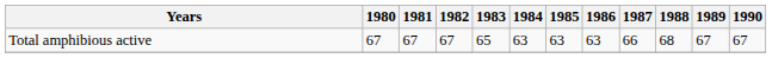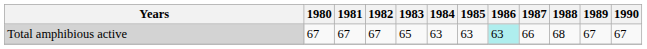row 2 | Years: no background -> lightgrey background
row 2 | 1986: no background -> paleturquoise background
